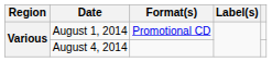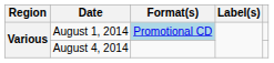August 1, 2014 | Format(s): no background -> lightblue background
